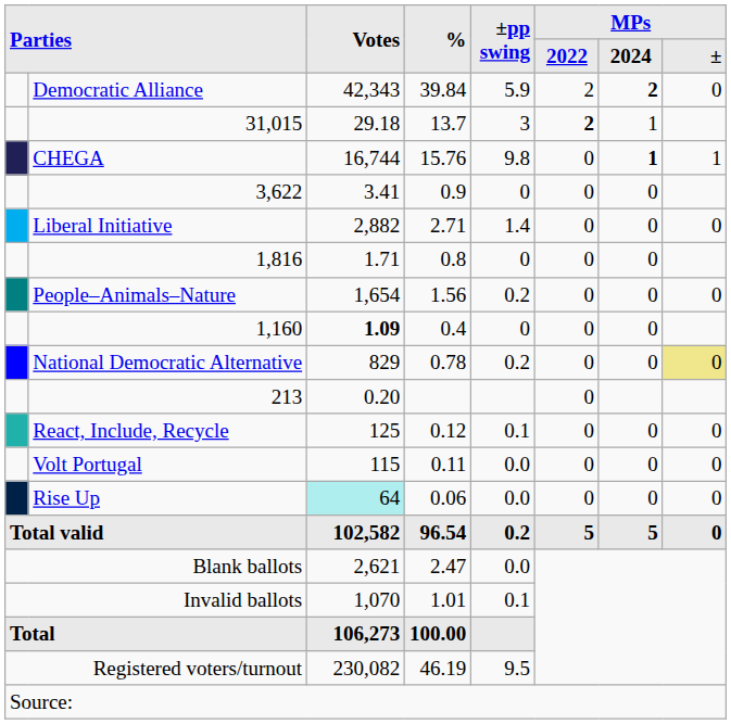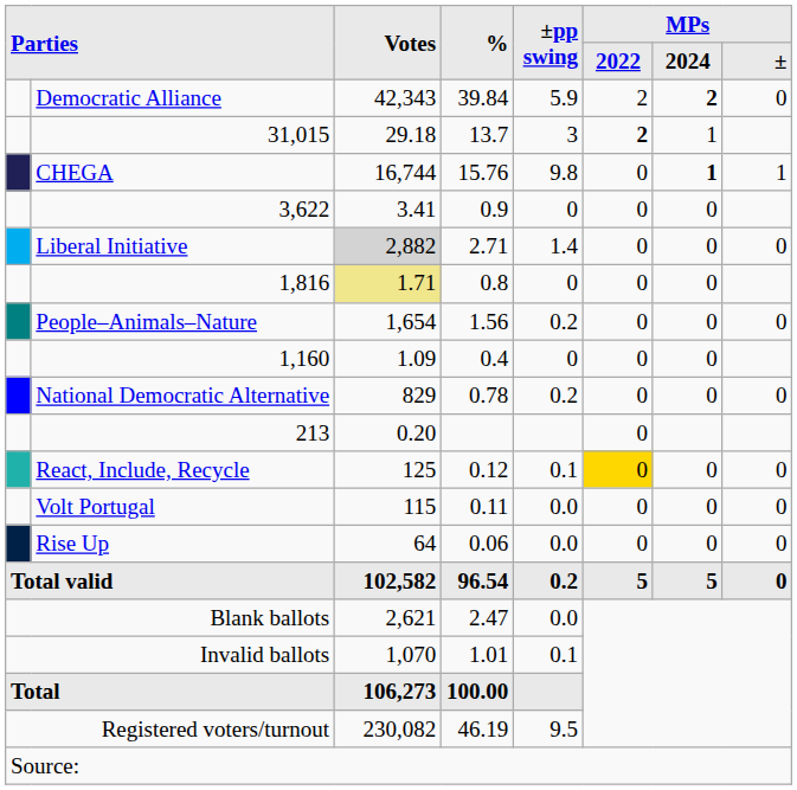Liberal Initiative | Votes: no background -> lightgrey background
1,816 | Votes: no background -> khaki background
1,160 | Votes: bold -> normal
National Democratic Alternative | MPs / ±: khaki background -> no background
React, Include, Recycle | MPs / 2022: no background -> gold background
Rise Up | Votes: paleturquoise background -> no background
